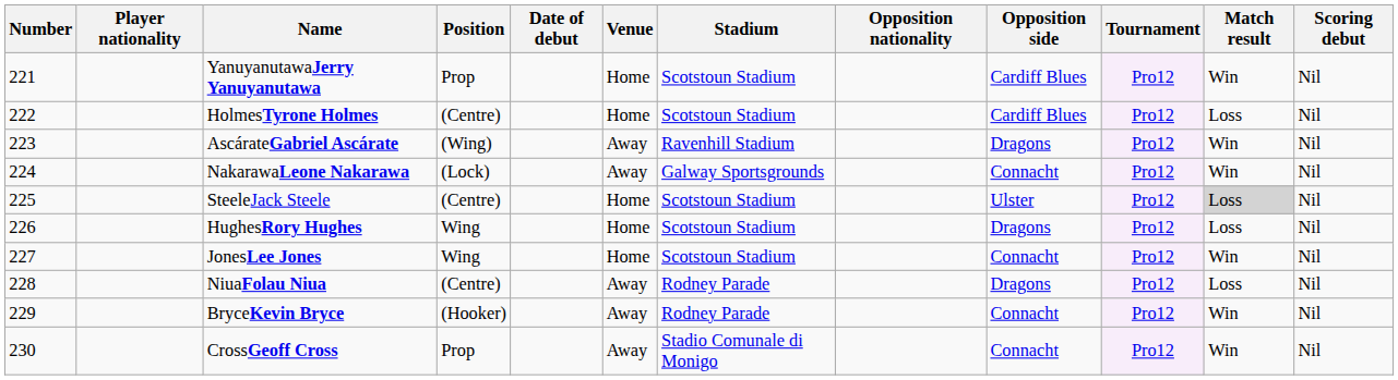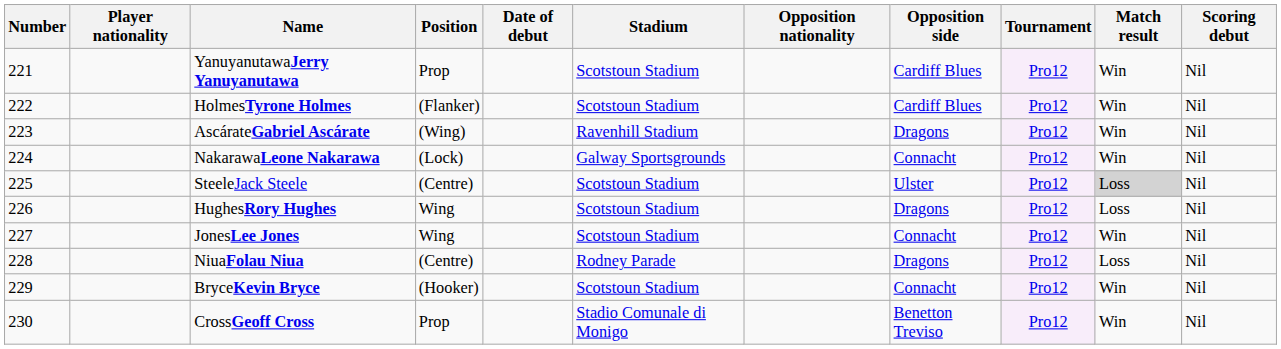- column: Venue | Home | Home | Away | Away | Home | Home | Home | Away | Away | Away
HolmesTyrone Holmes | Position: (Centre) -> (Flanker)
HolmesTyrone Holmes | Match result: Loss -> Win
BryceKevin Bryce | Stadium: Rodney Parade -> Scotstoun Stadium
CrossGeoff Cross | Opposition side: Connacht -> Benetton Treviso
